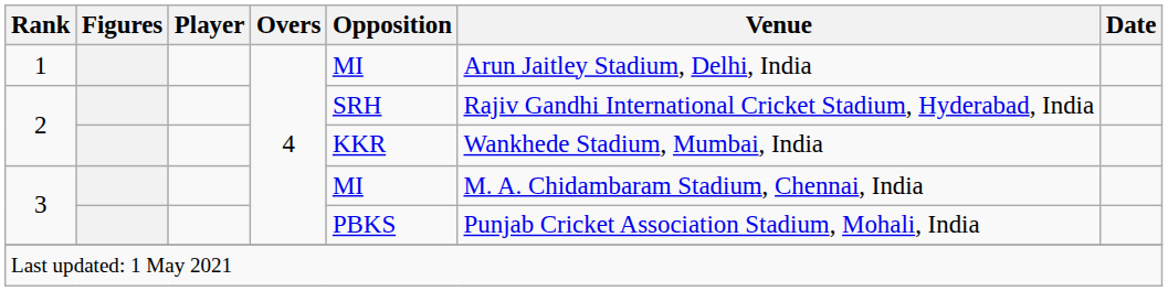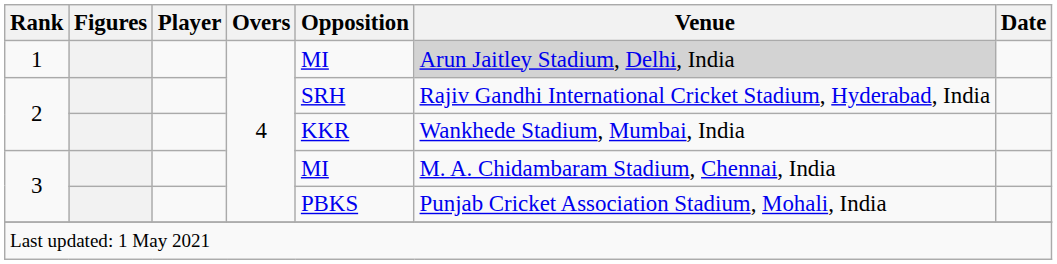1 | Venue: no background -> lightgrey background
